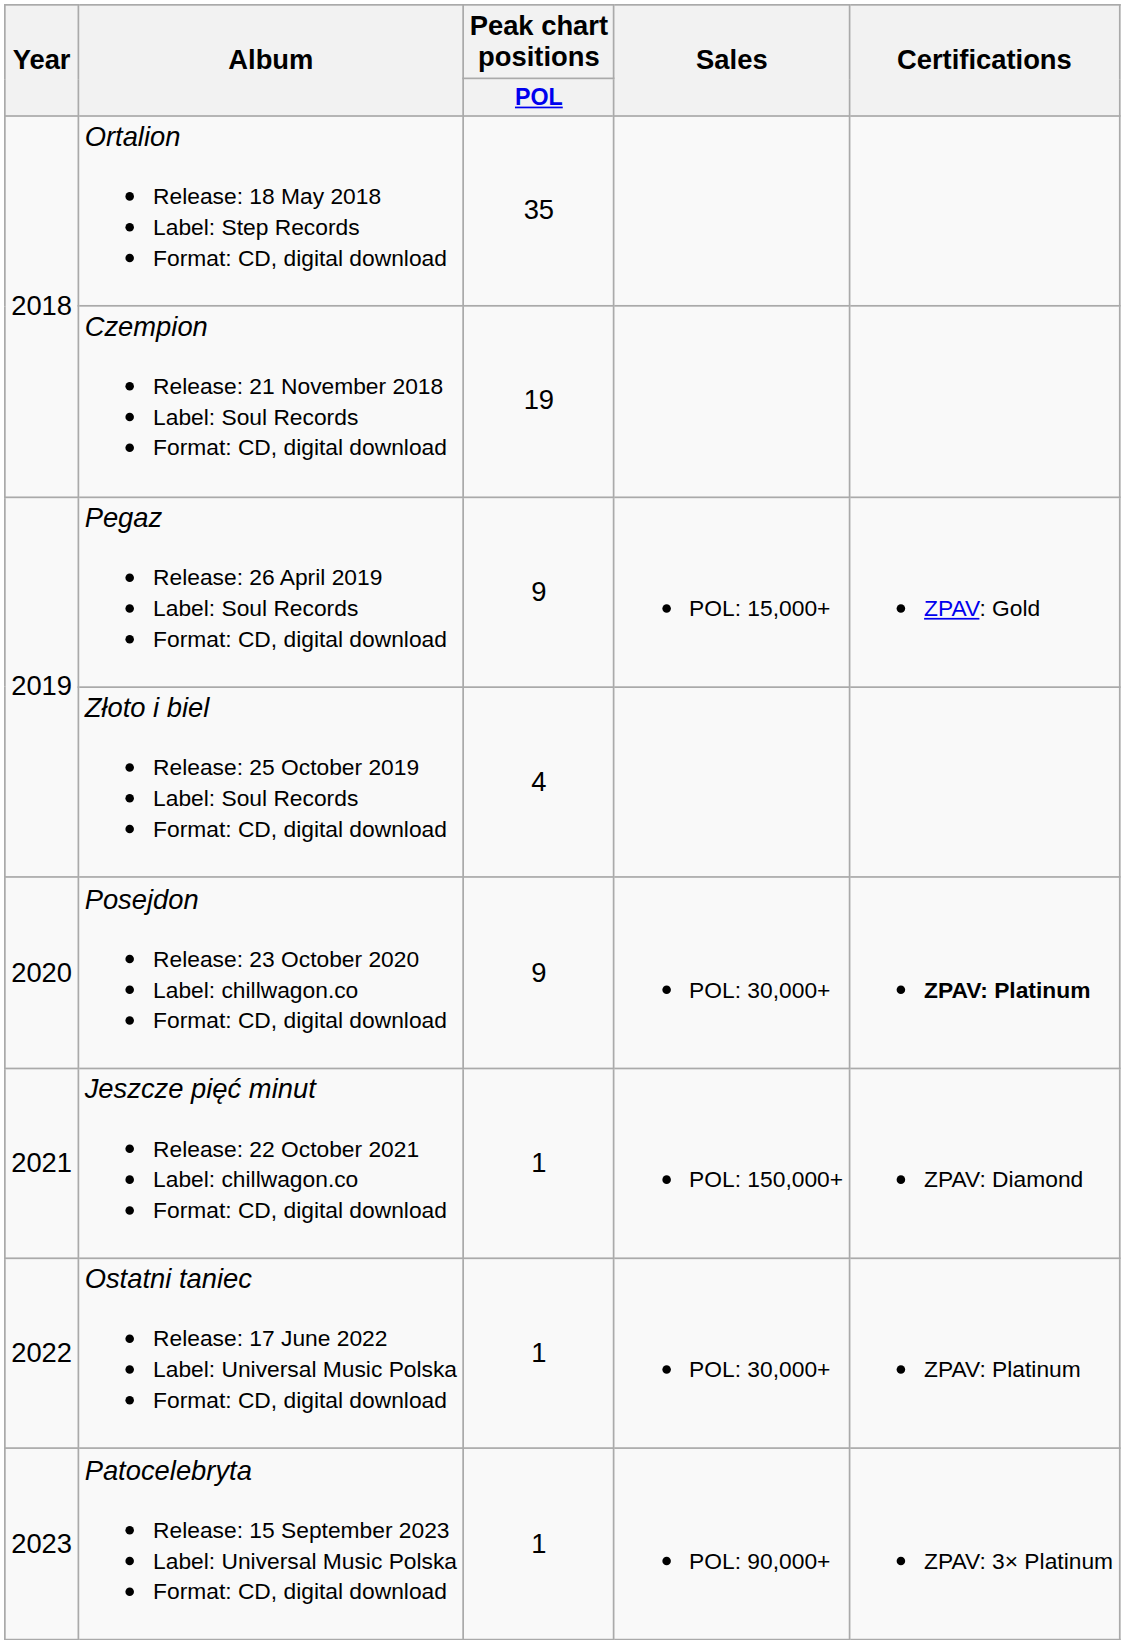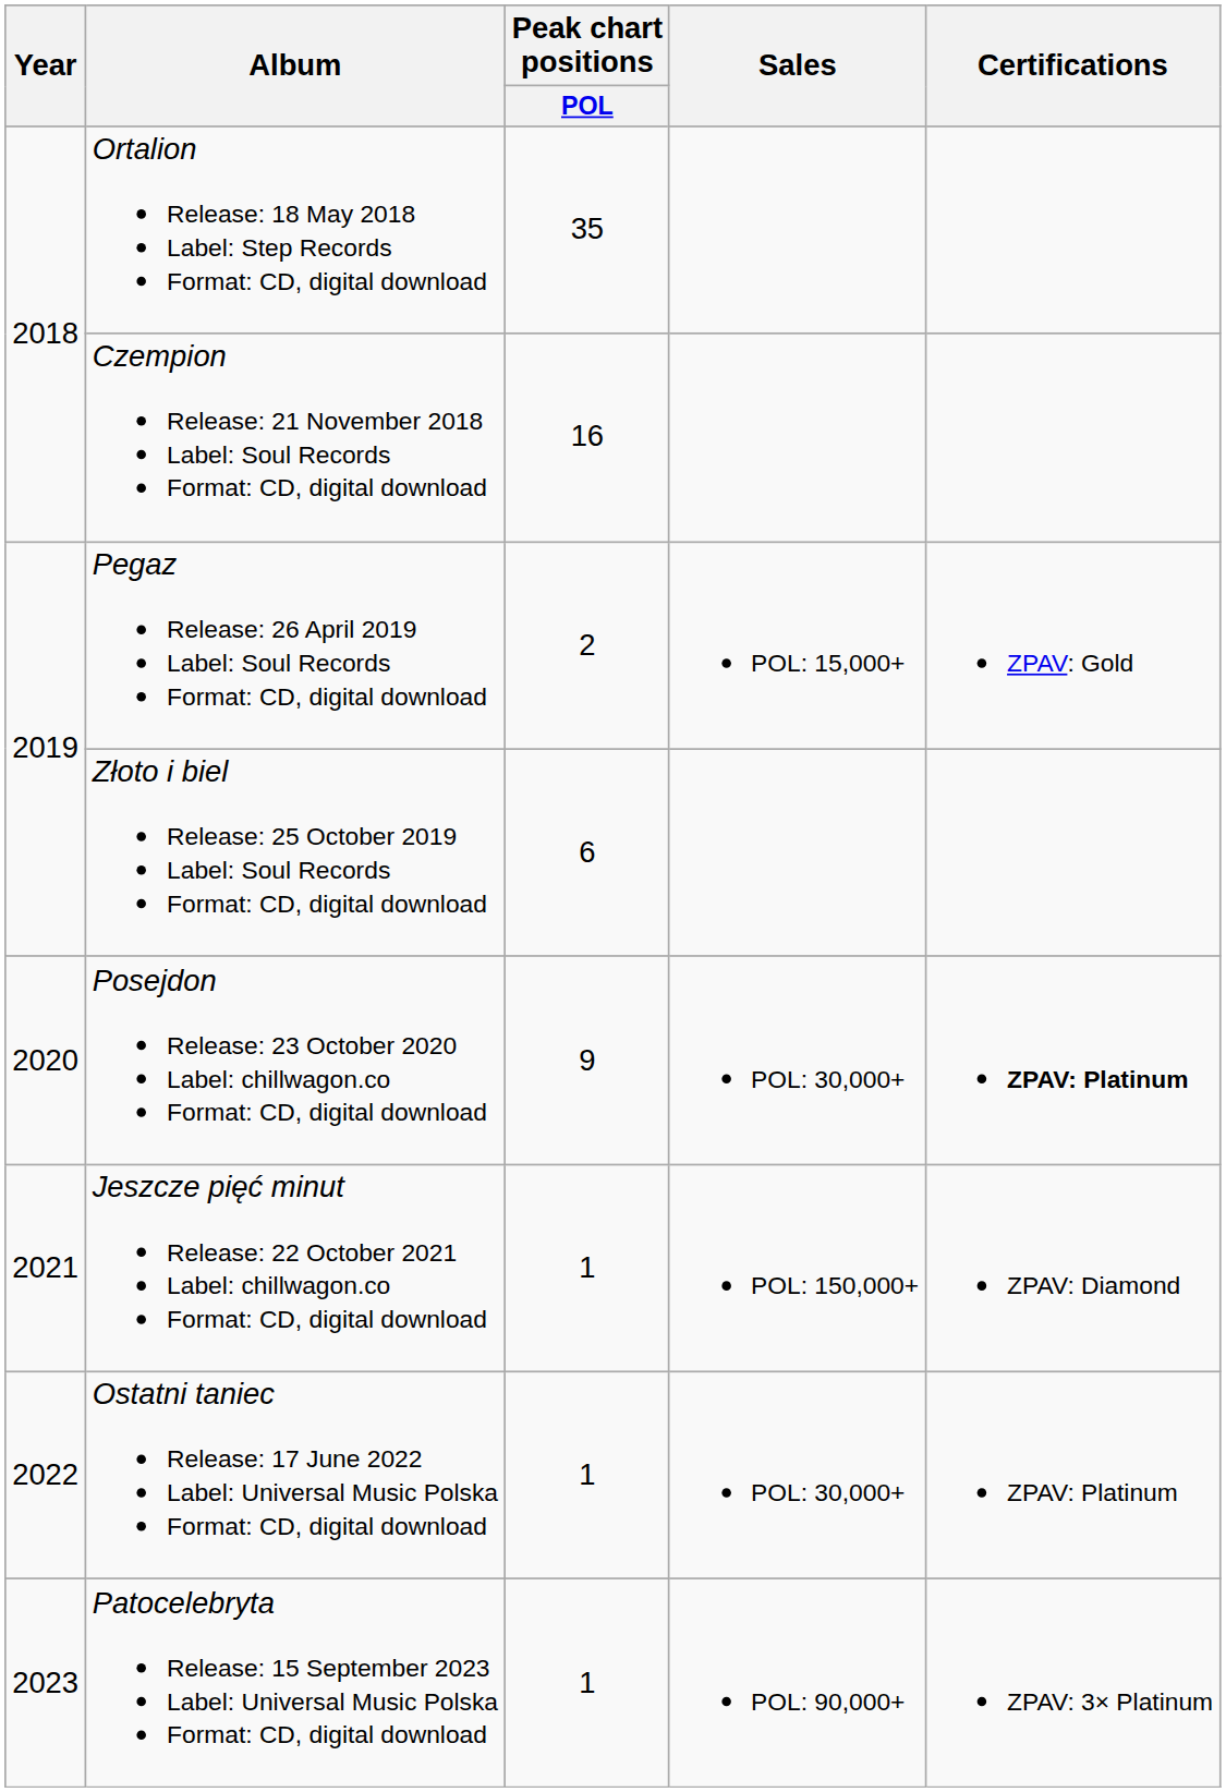row 4 | Peak chart positions / POL: 19 -> 16
row 5 | Peak chart positions / POL: 9 -> 2
row 6 | Peak chart positions / POL: 4 -> 6
